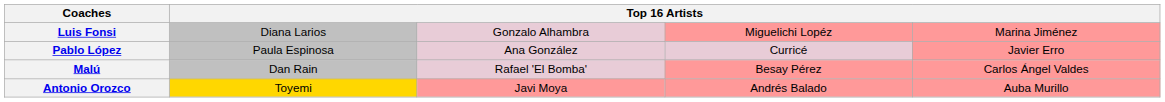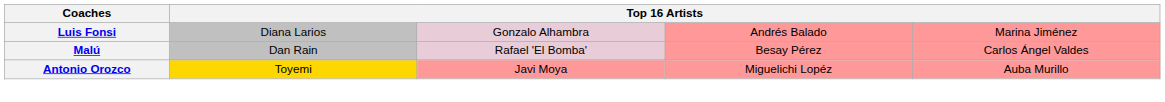Luis Fonsi | column 4: Miguelichi Lopéz -> Andrés Balado
- row: Pablo López | Paula Espinosa | Ana González | Curricé | Javier Erro
Antonio Orozco | column 4: Andrés Balado -> Miguelichi Lopéz
